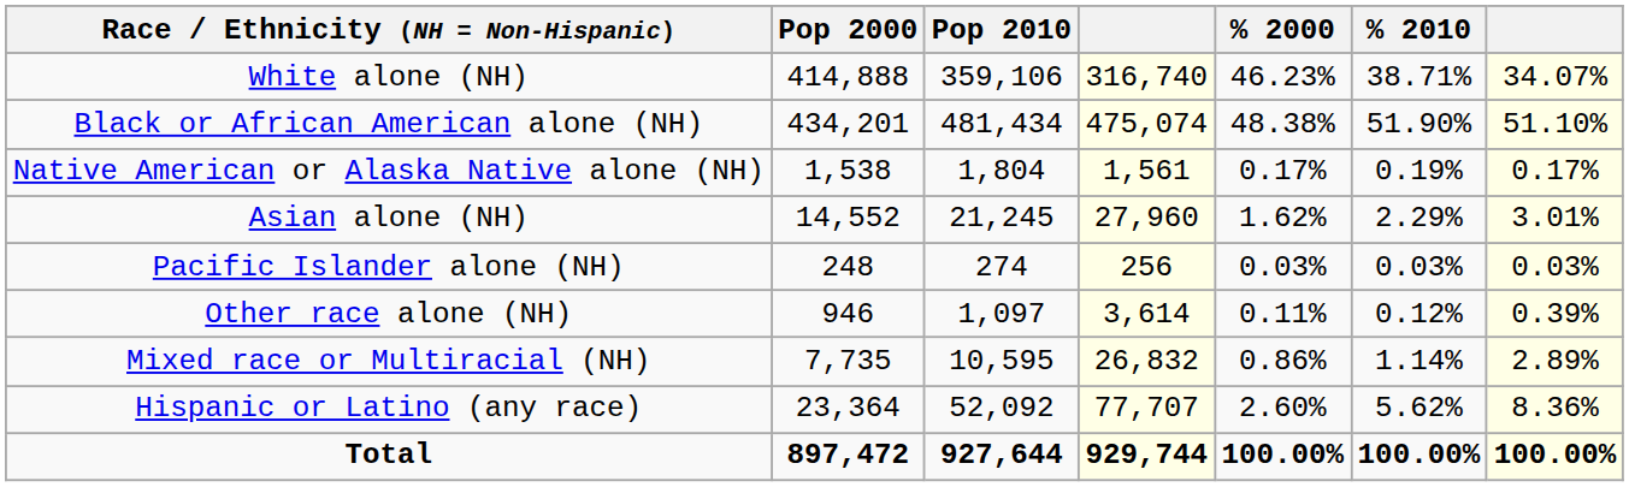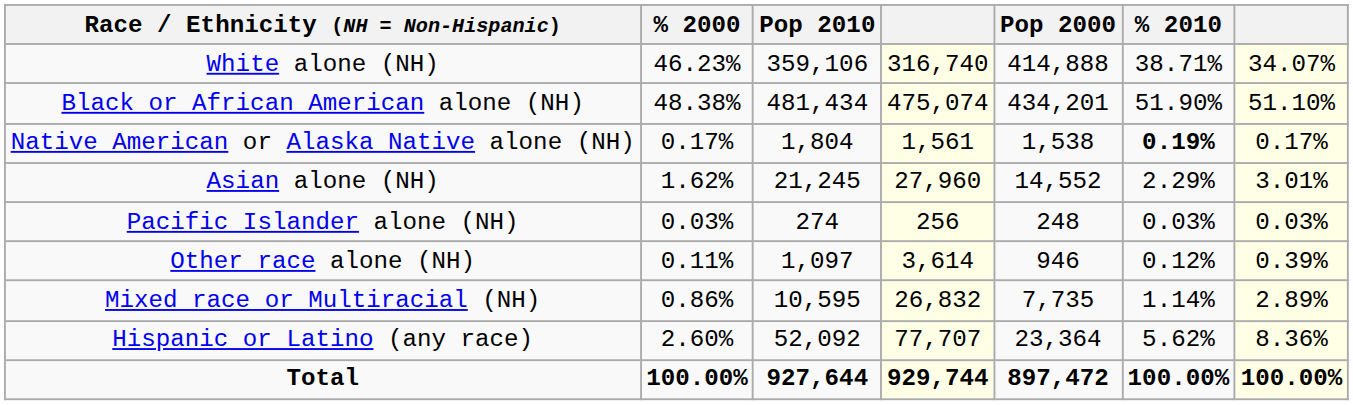columns swapped: Pop 2000 <-> % 2000
Native American or Alaska Native alone (NH) | % 2010: normal -> bold
